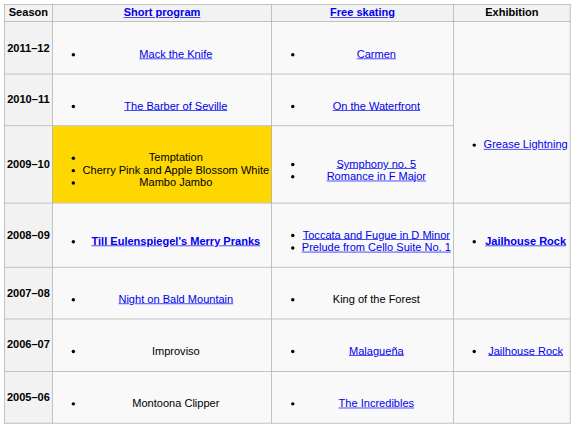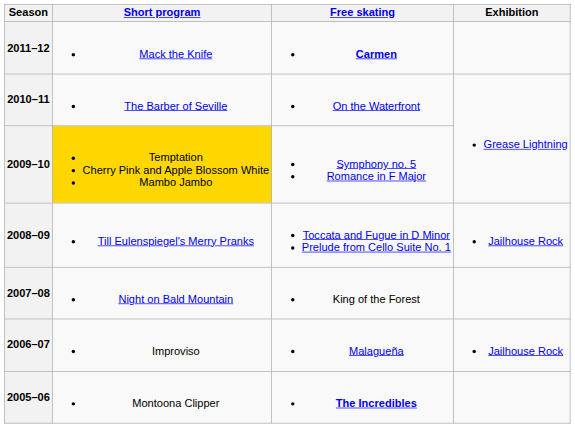2011–12 | Free skating: normal -> bold
2008–09 | Short program: bold -> normal
2008–09 | Exhibition: bold -> normal
2005–06 | Free skating: normal -> bold
